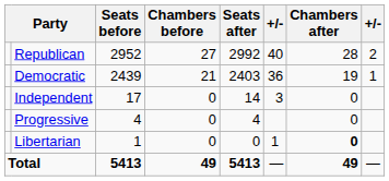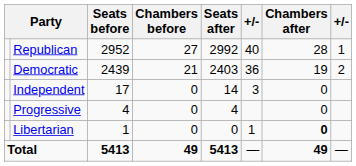Republican | column 8: 2 -> 1
Democratic | column 8: 1 -> 2
